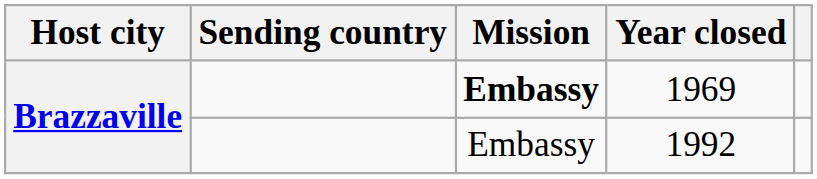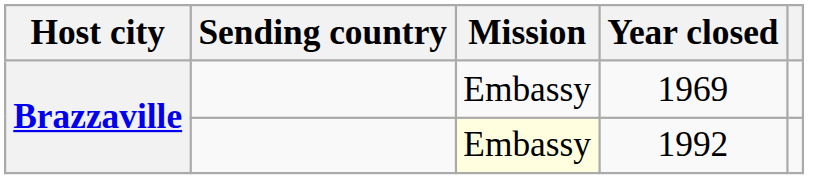1969 | Mission: bold -> normal
1992 | Mission: no background -> lightyellow background
